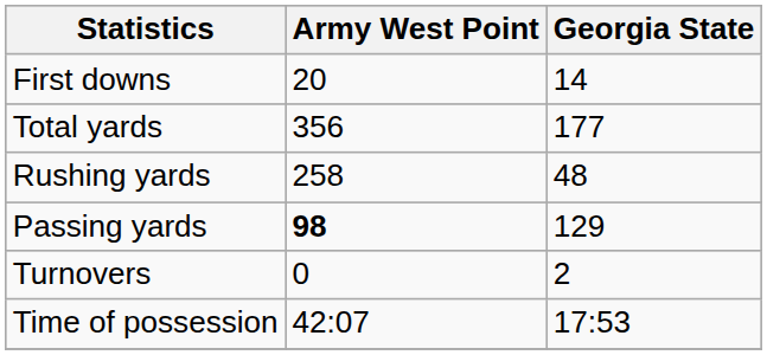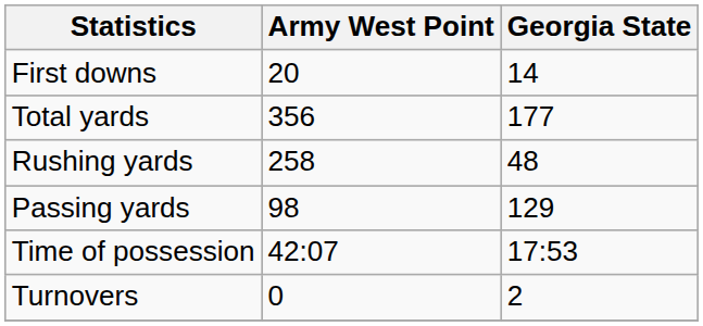Passing yards | Army West Point: bold -> normal
rows swapped: Turnovers <-> Time of possession
